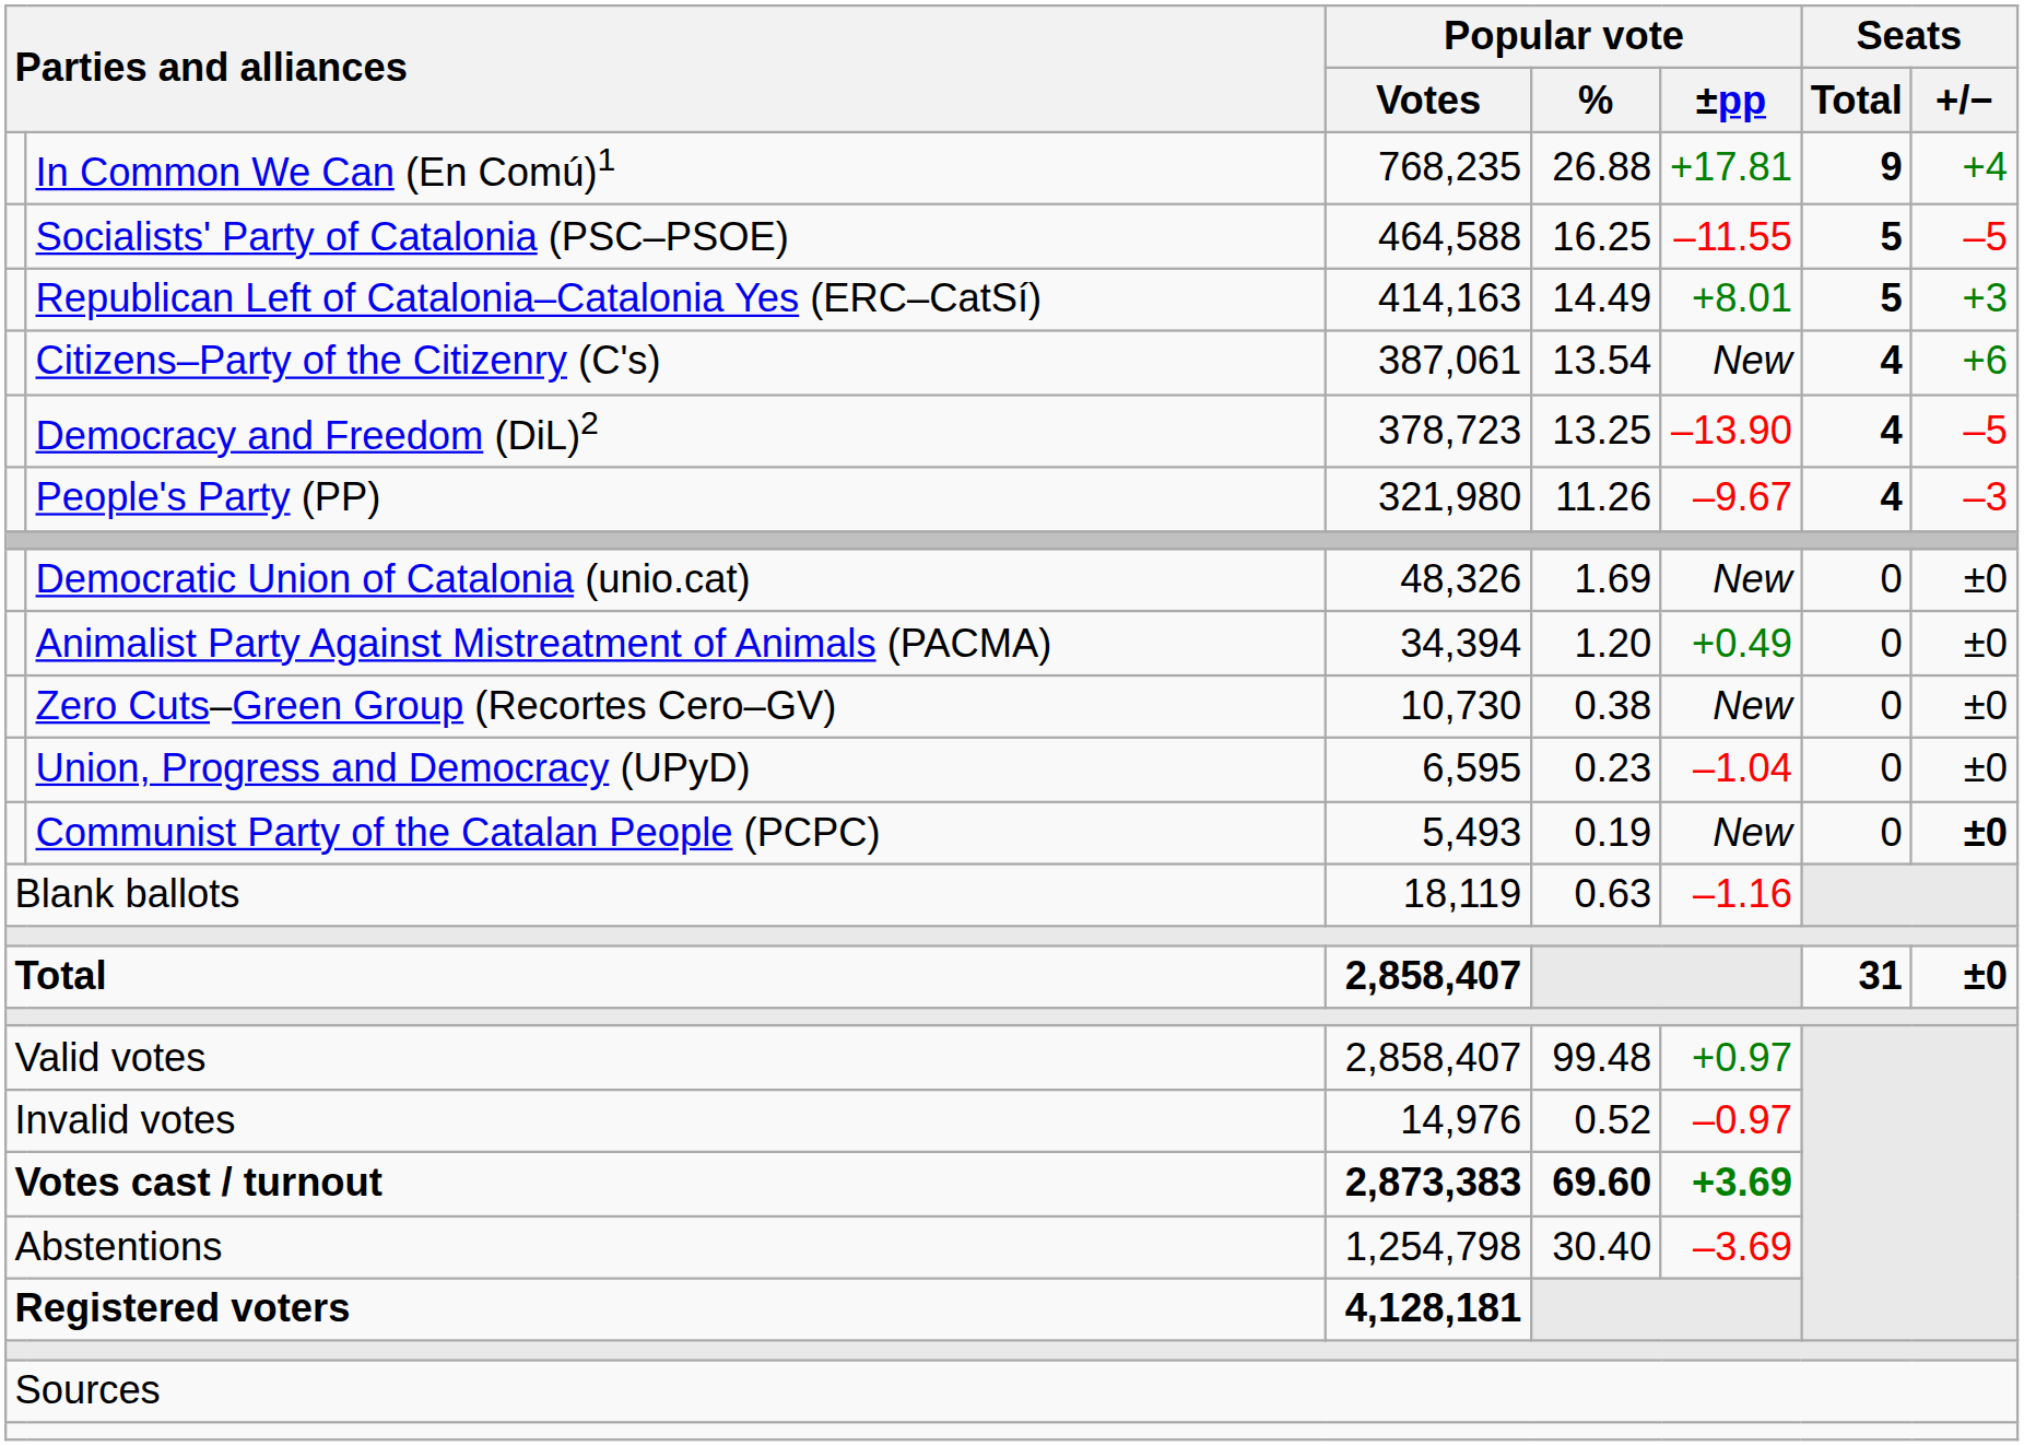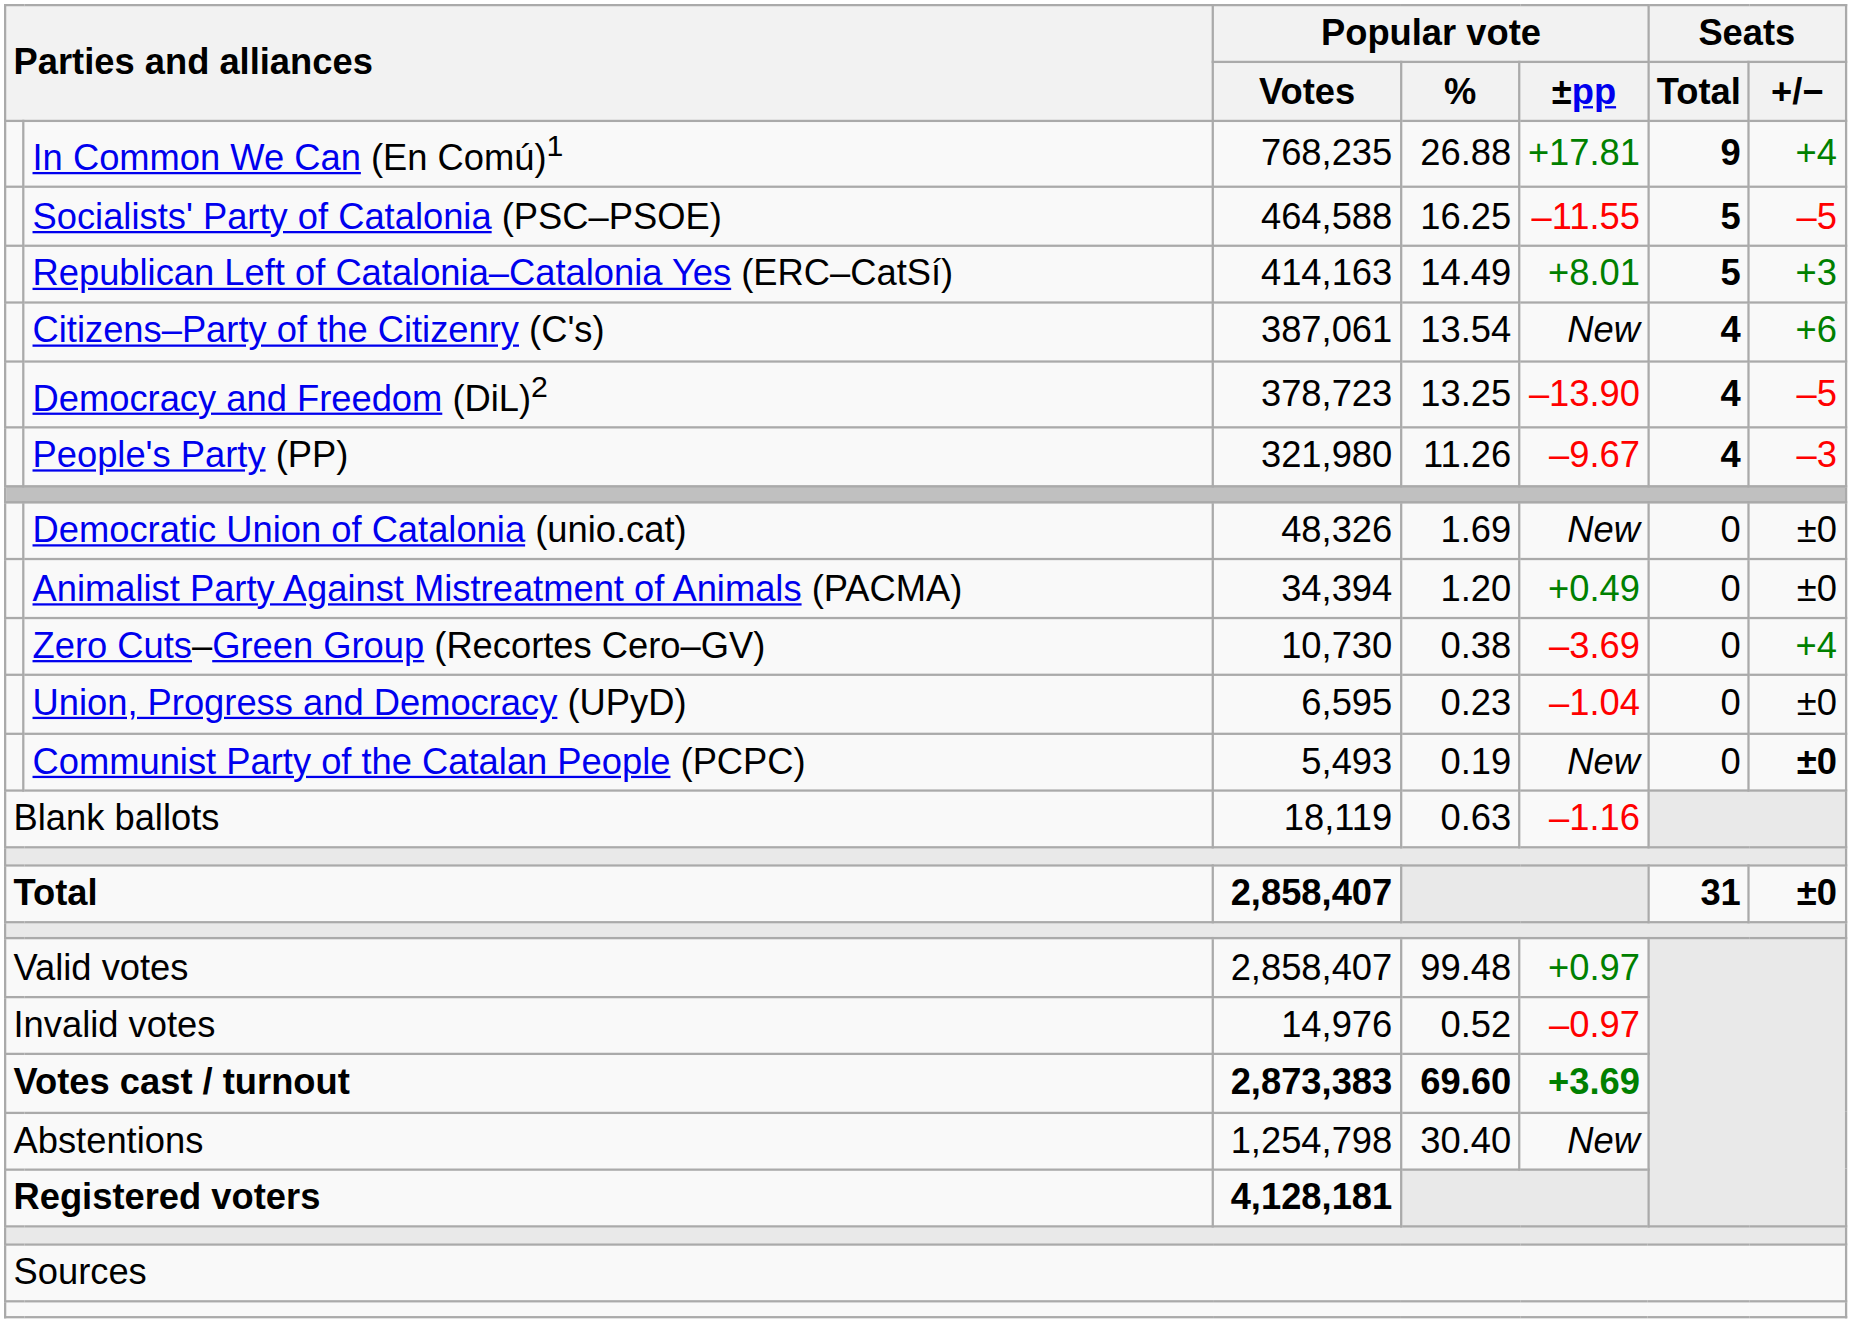Zero Cuts–Green Group (Recortes Cero–GV) | Popular vote / ±pp: New -> –3.69
Zero Cuts–Green Group (Recortes Cero–GV) | Seats / +/−: ±0 -> +4
Abstentions | Popular vote / ±pp: –3.69 -> New
